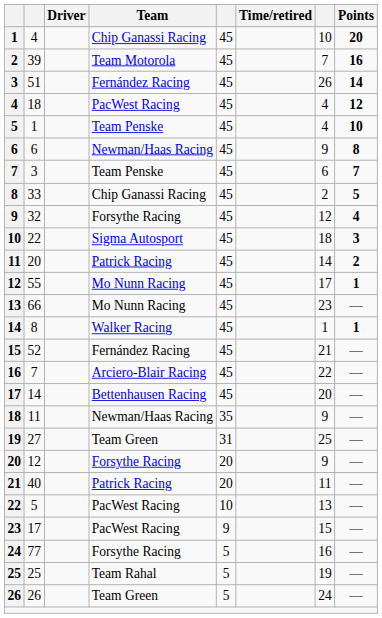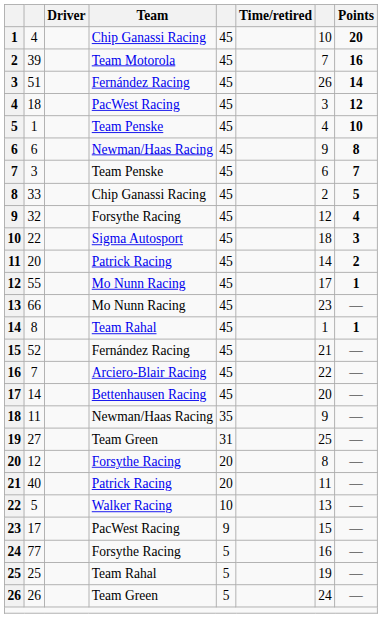row 5 | column 7: 4 -> 3
row 15 | Team: Walker Racing -> Team Rahal
row 21 | column 7: 9 -> 8
row 23 | Team: PacWest Racing -> Walker Racing
